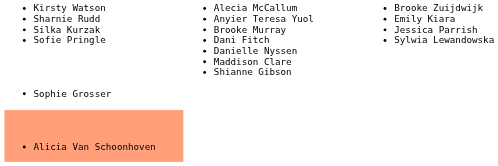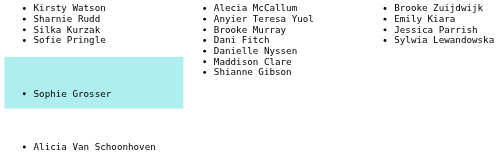Sophie Grosser | column 1: no background -> paleturquoise background
Alicia Van Schoonhoven | column 1: lightsalmon background -> no background
